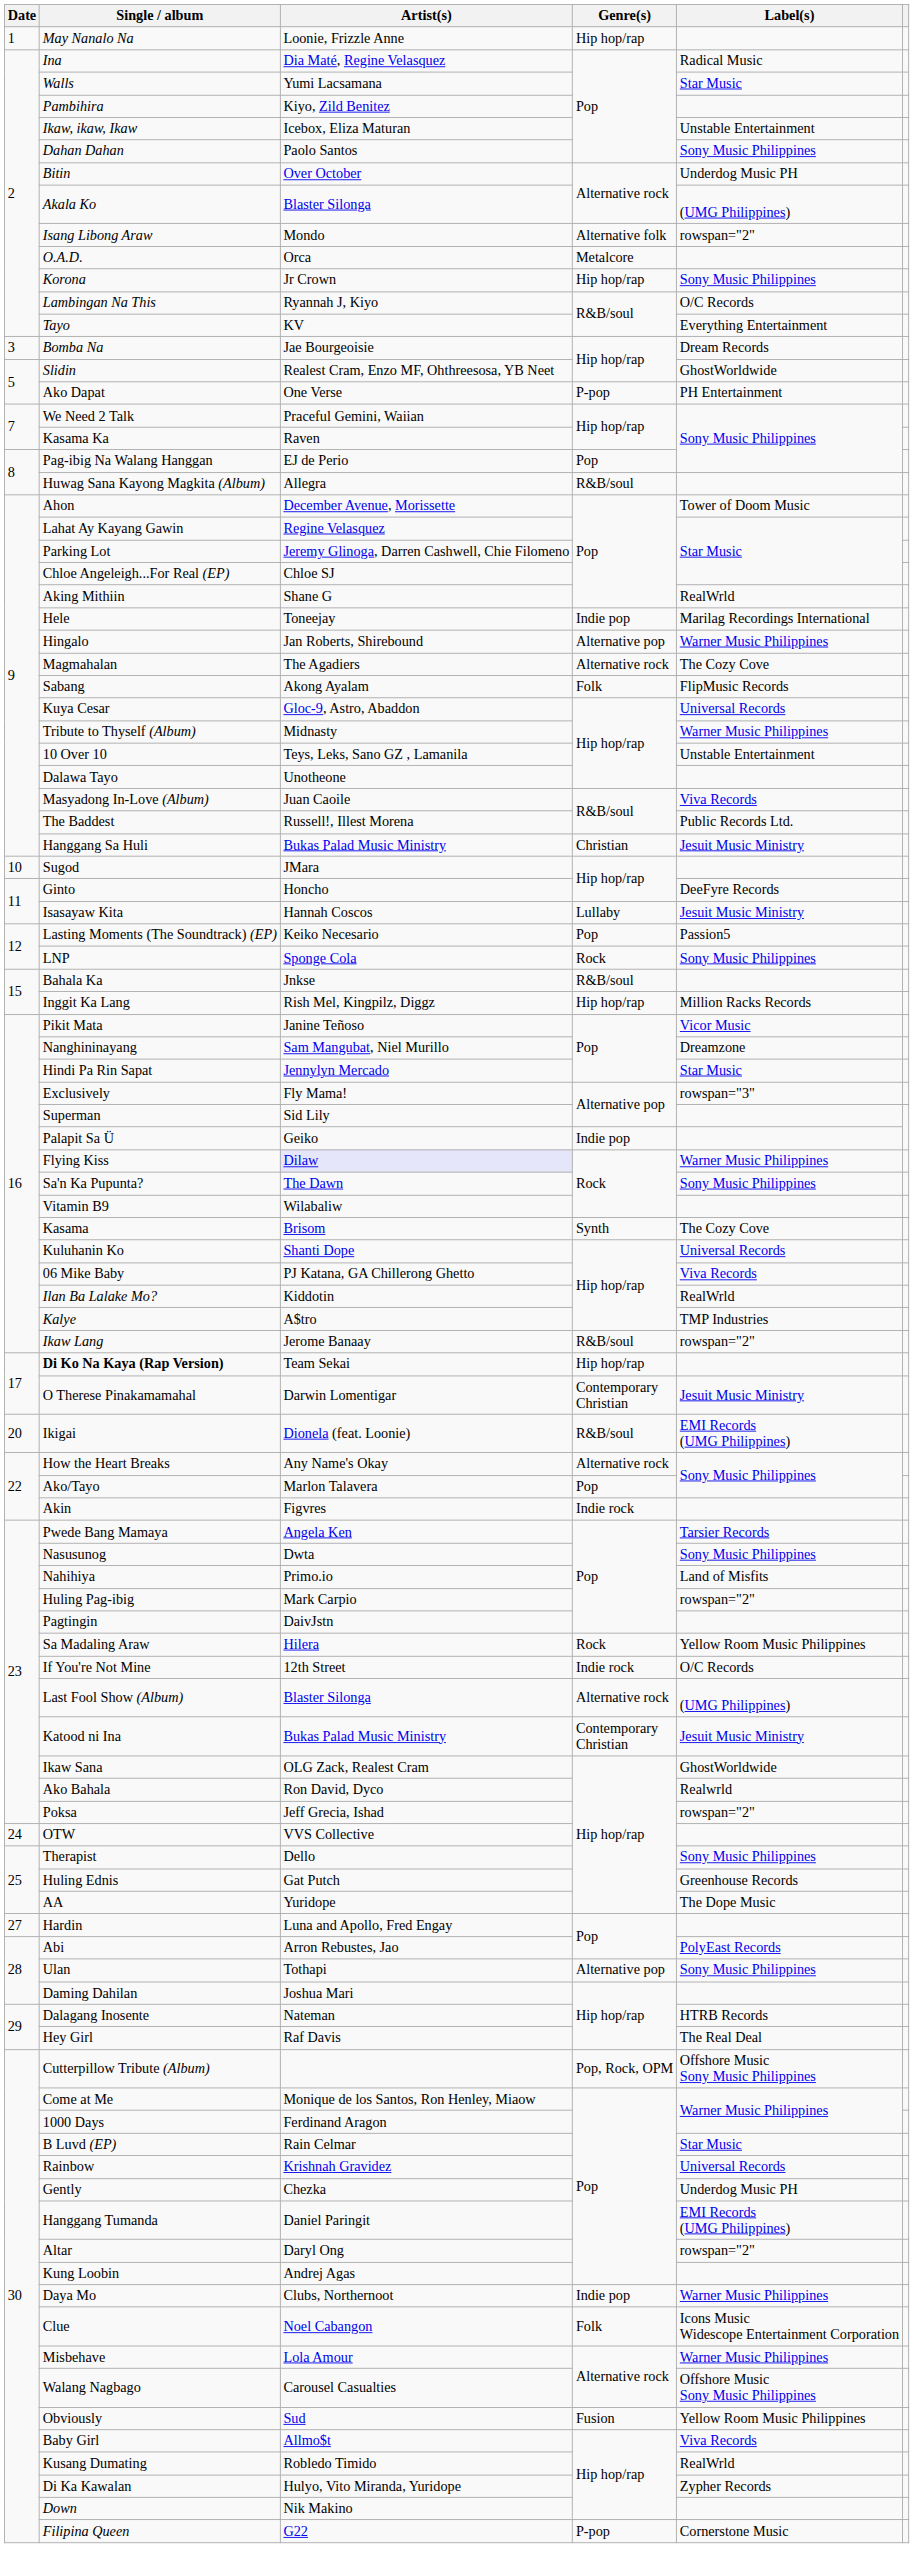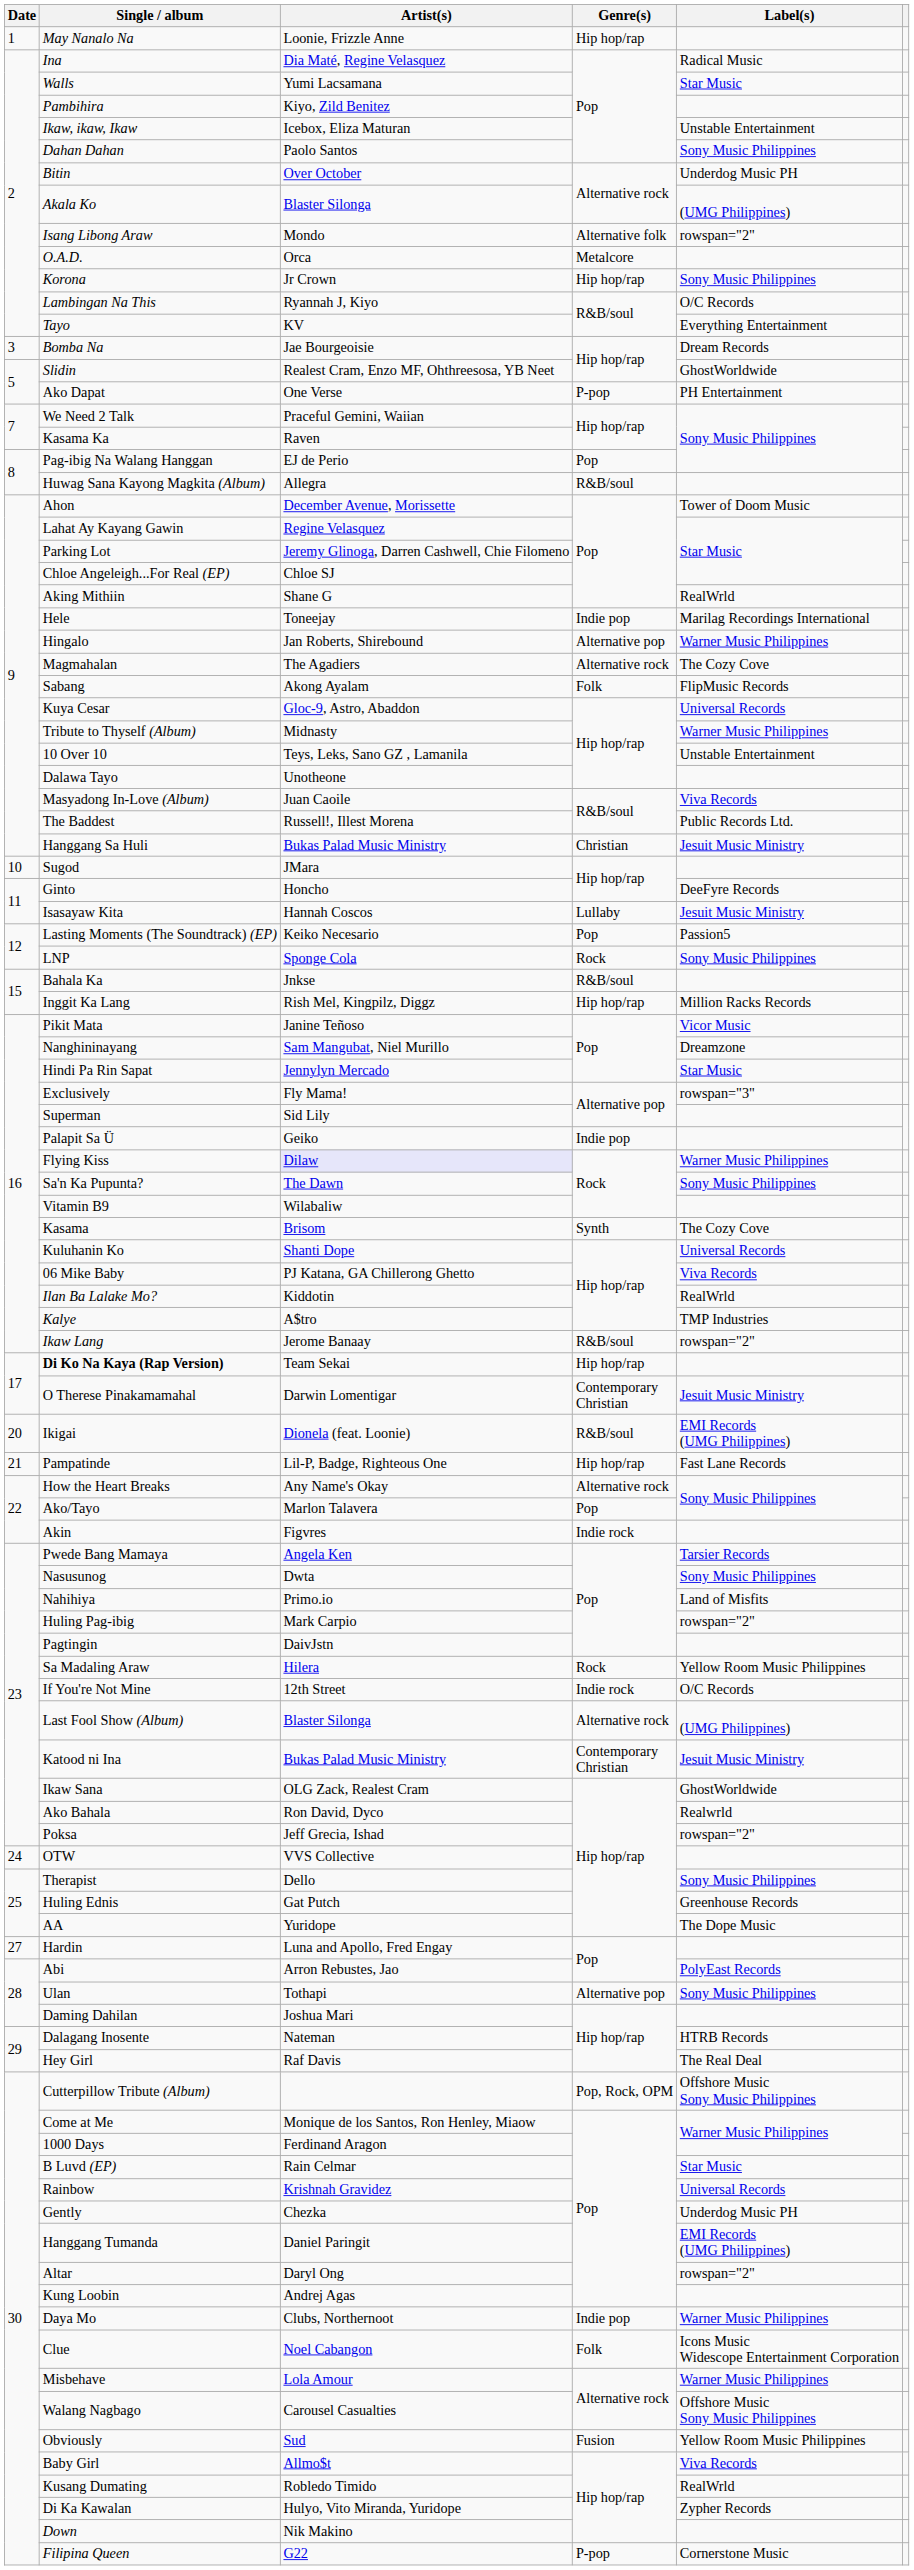+ row: 21 | Pampatinde | Lil-P, Badge, Righteous One | Hip hop/rap | Fast Lane Records
